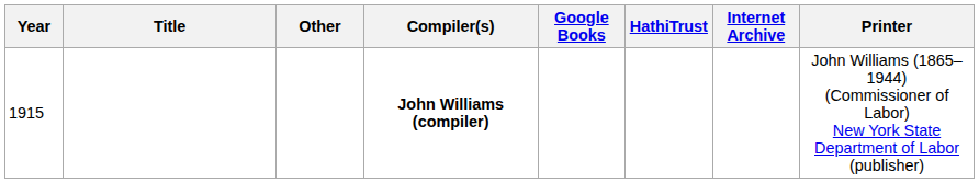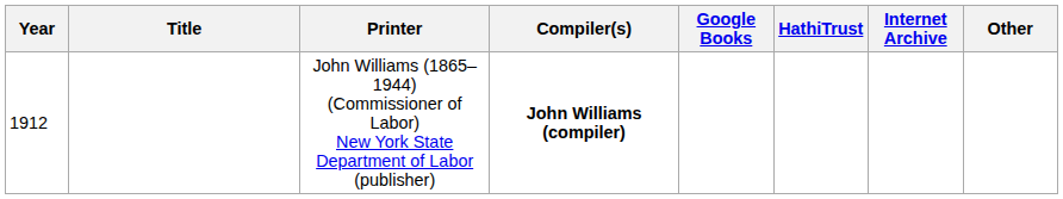columns swapped: Printer <-> Other
row 2 | Year: 1915 -> 1912
